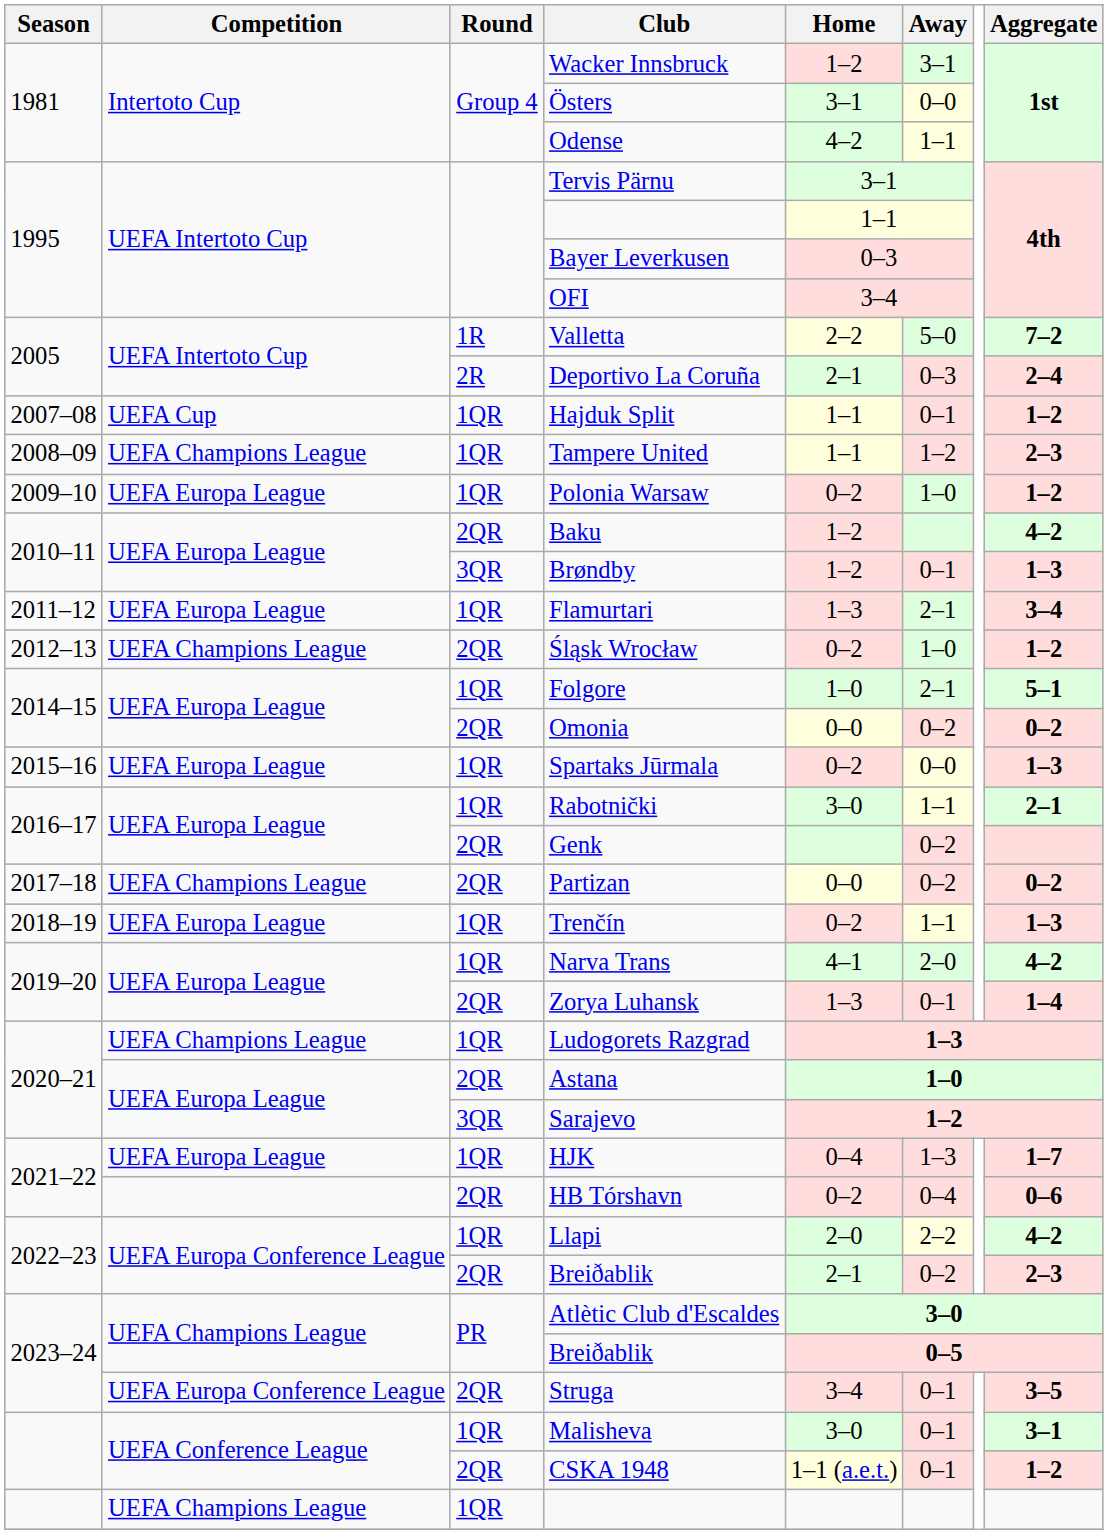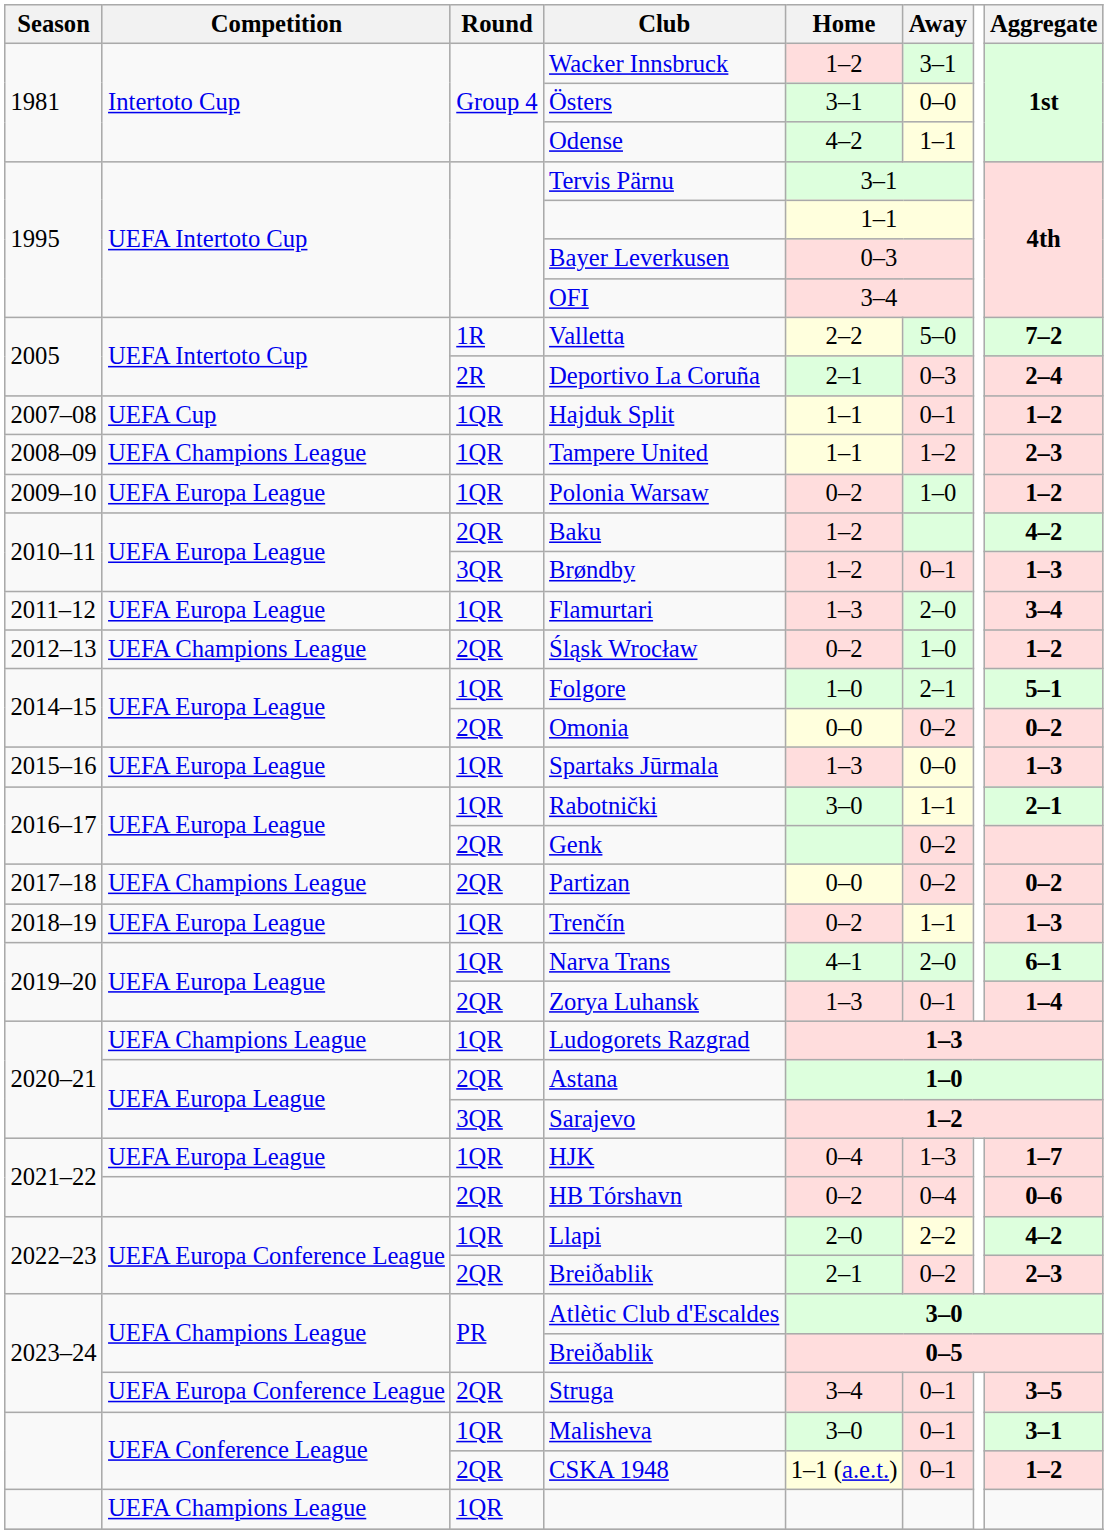Flamurtari | Away: 2–1 -> 2–0
Spartaks Jūrmala | Home: 0–2 -> 1–3
Narva Trans | Aggregate: 4–2 -> 6–1
